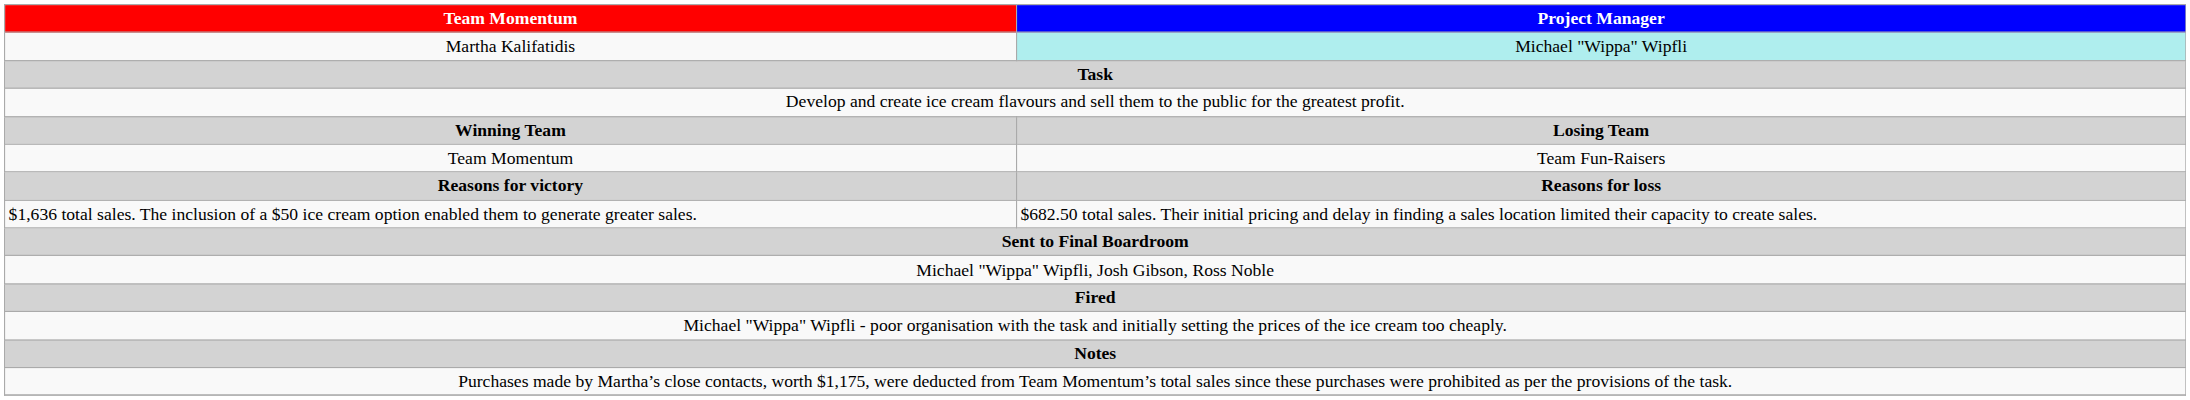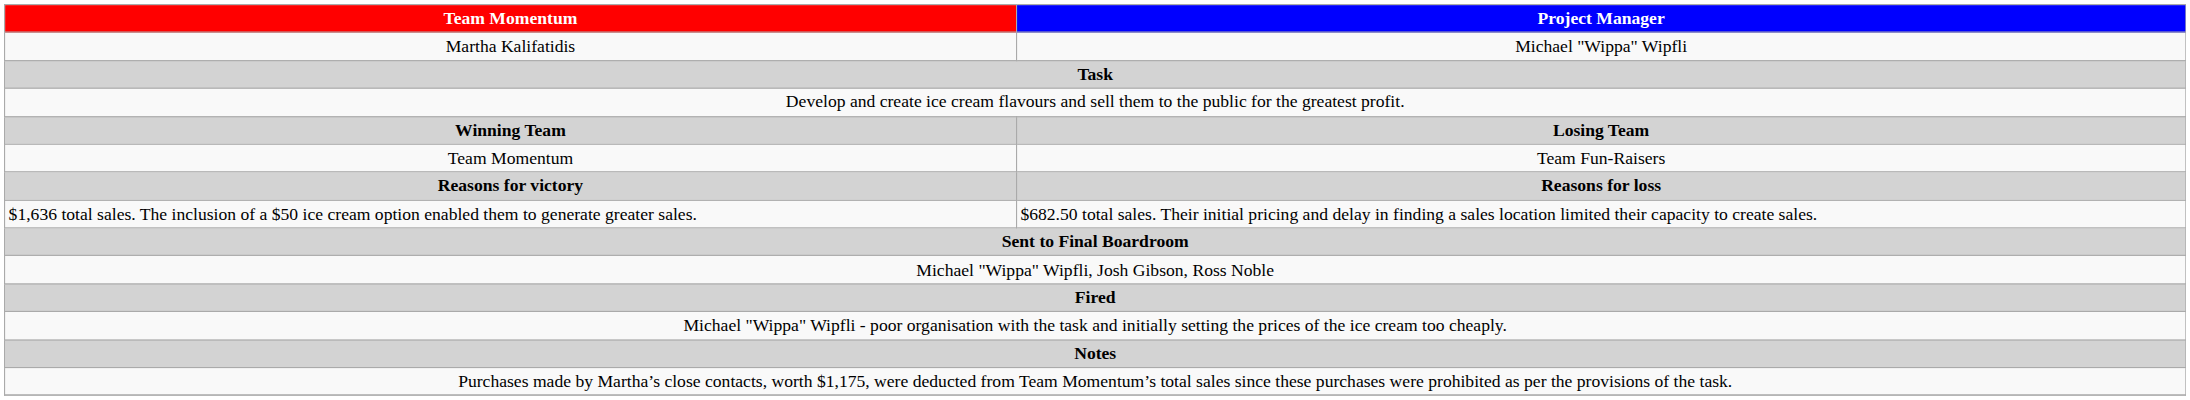Martha Kalifatidis | Project Manager: paleturquoise background -> no background
